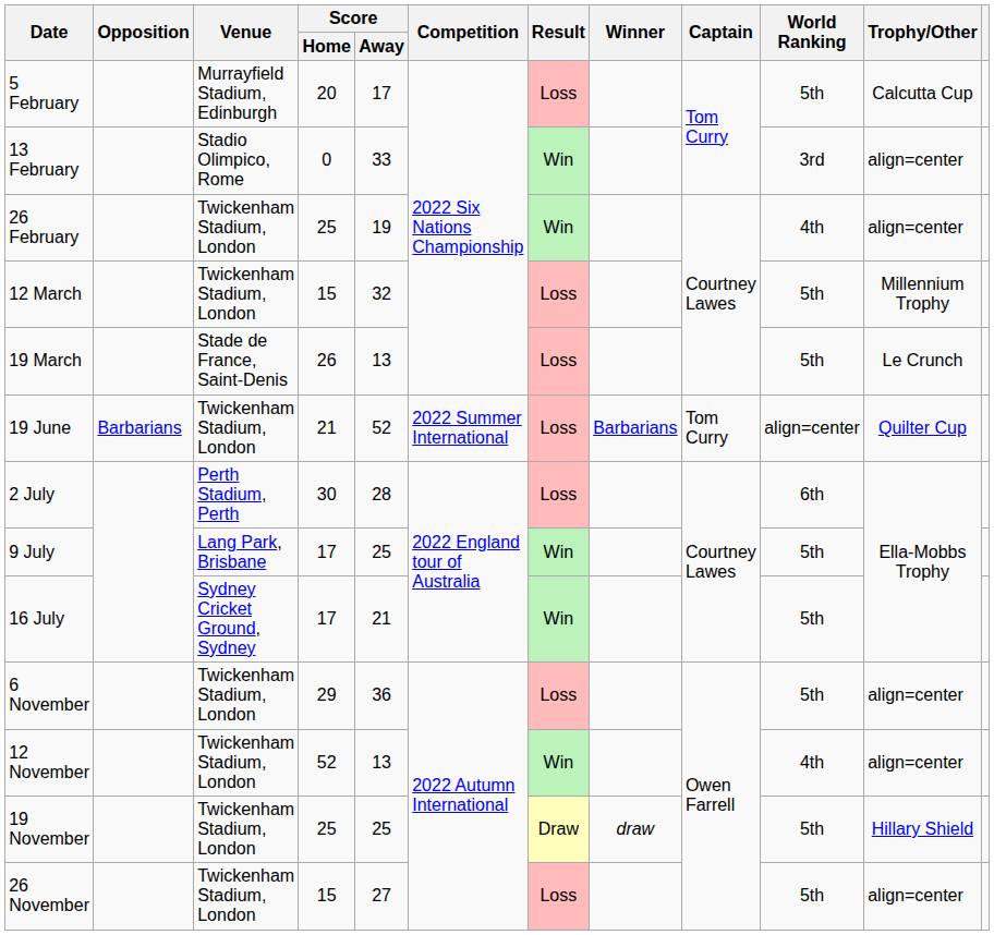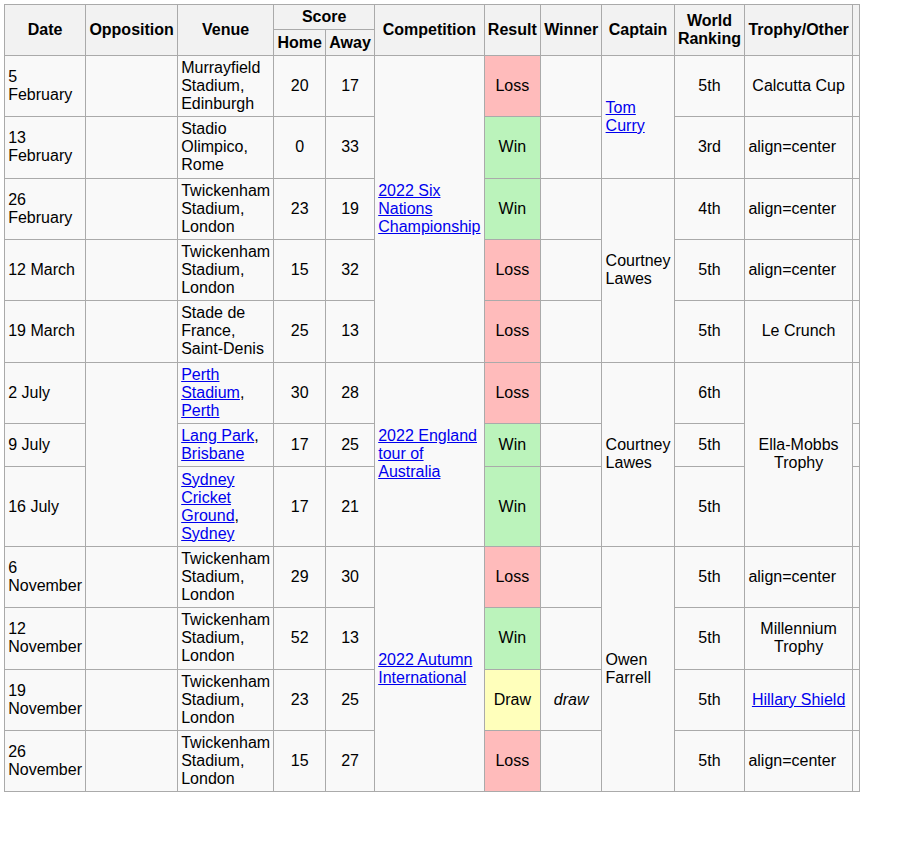26 February | Score / Home: 25 -> 23
12 March | Trophy/Other: Millennium Trophy -> align=center
19 March | Score / Home: 26 -> 25
- row: 19 June | Barbarians | Twickenham Stadium, London | 21 | 52 | 2022 Summer International | Loss | Barbarians | Tom Curry | align=center | Quilter Cup
6 November | Score / Away: 36 -> 30
12 November | World Ranking: 4th -> 5th
12 November | Trophy/Other: align=center -> Millennium Trophy
19 November | Score / Home: 25 -> 23
